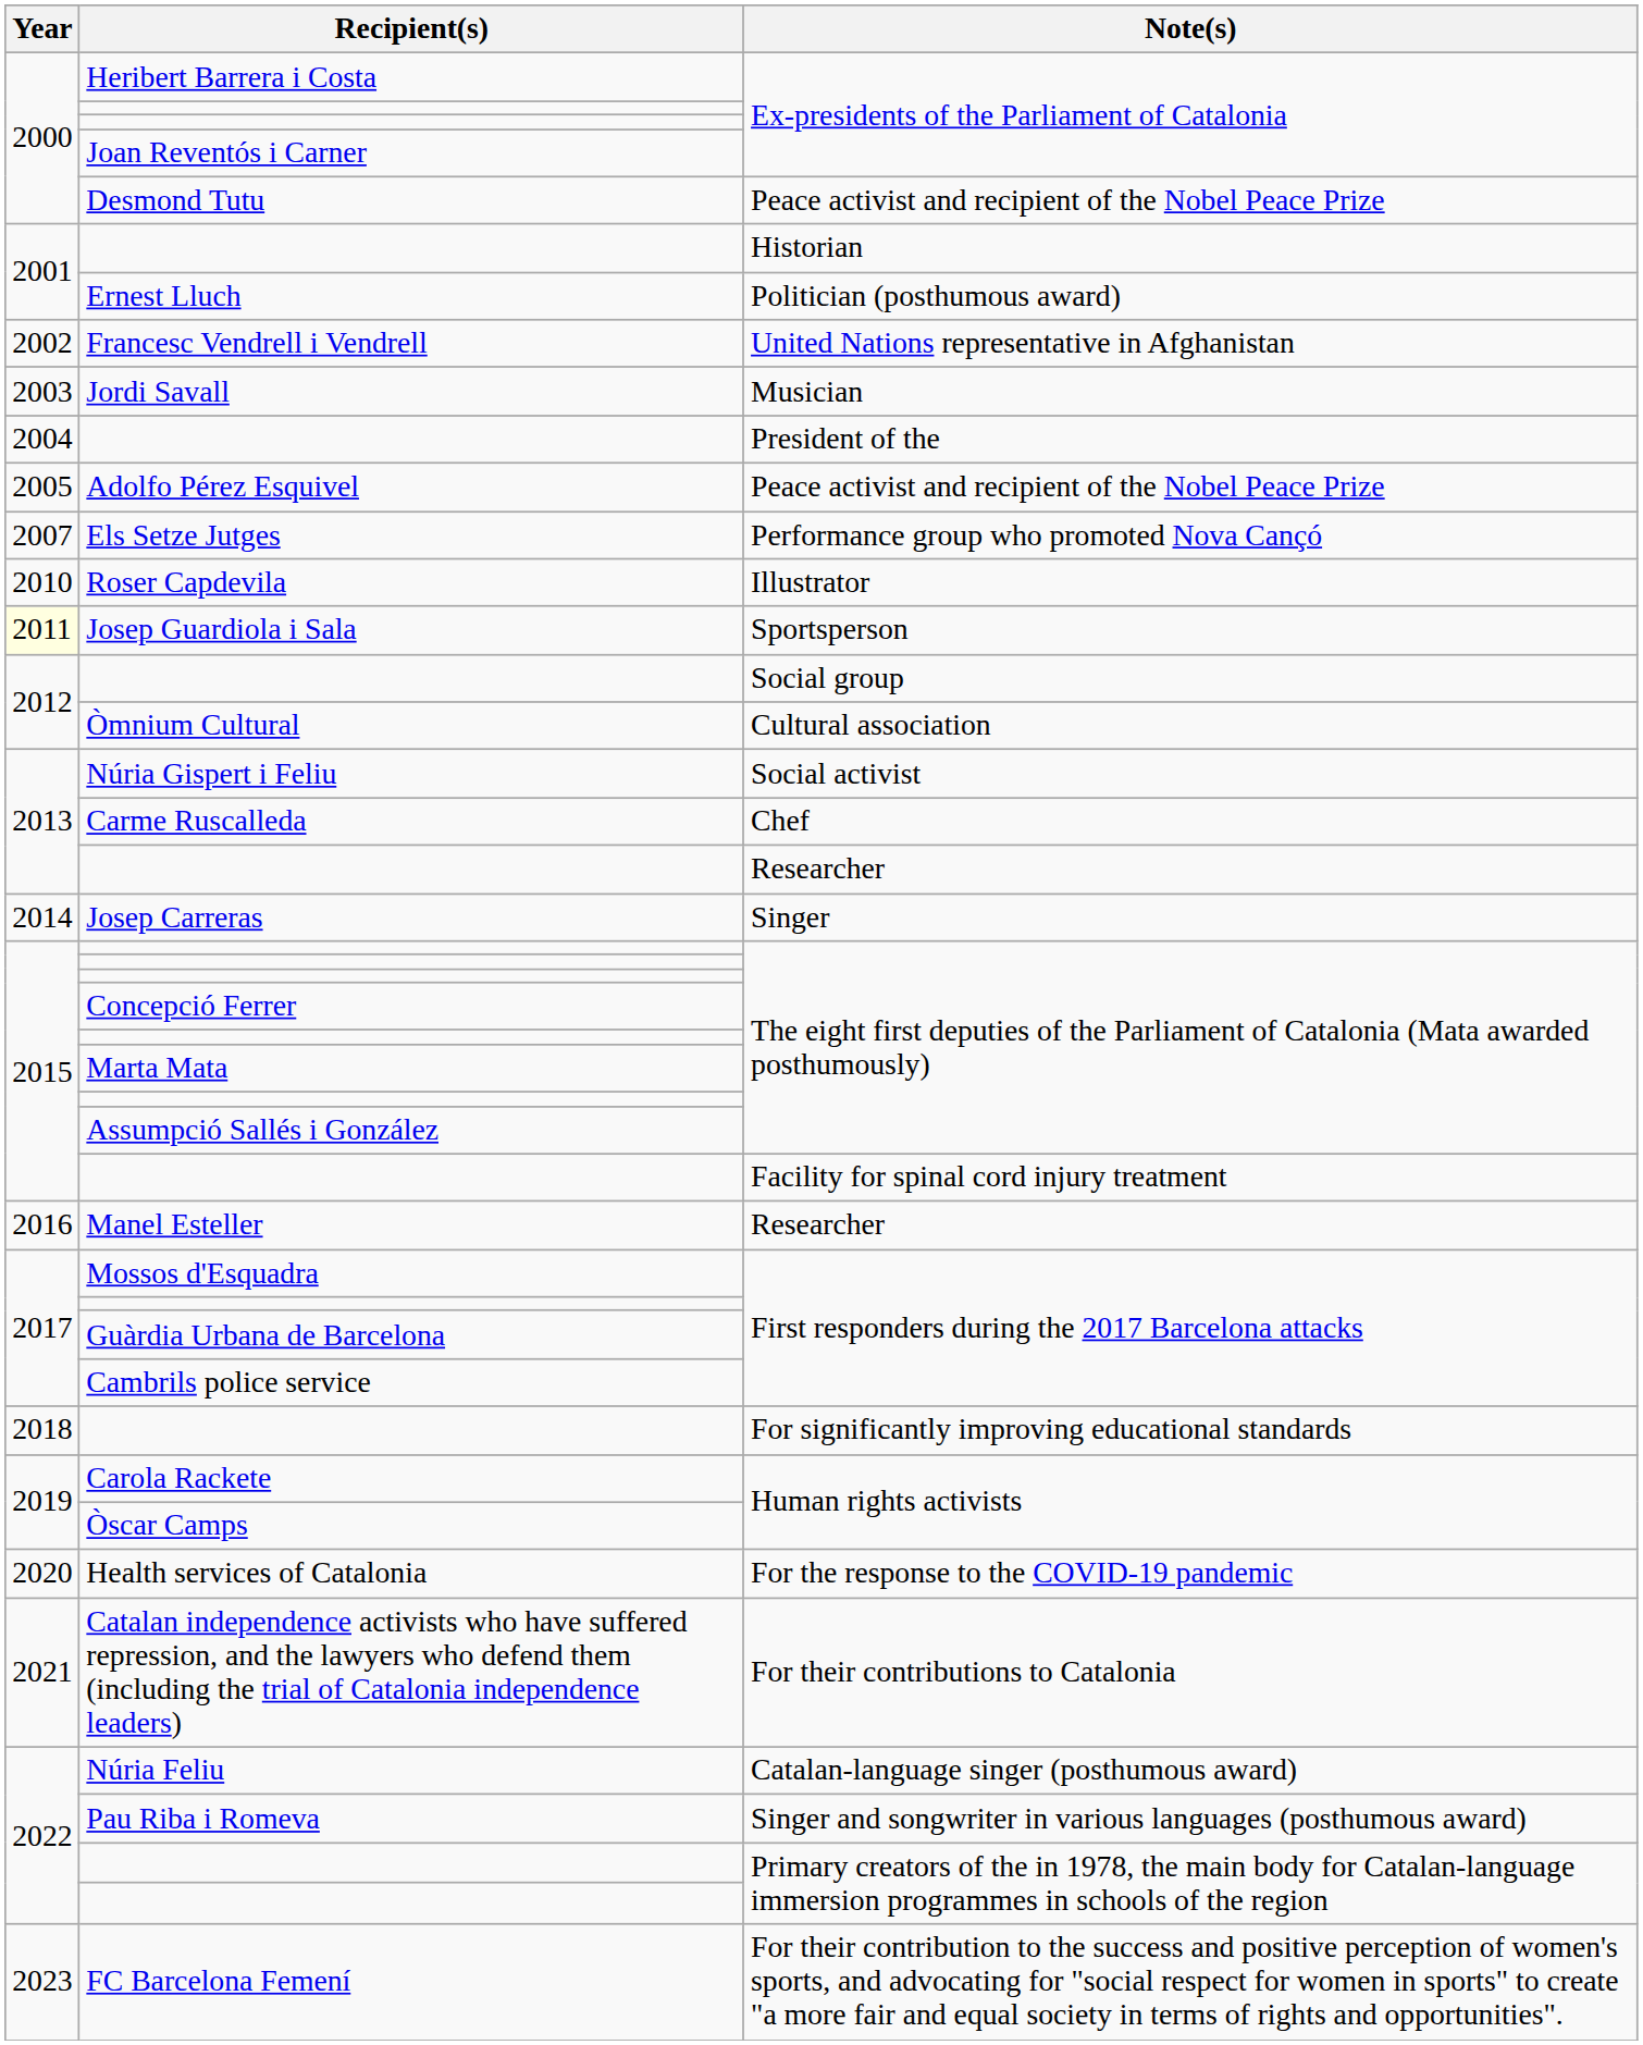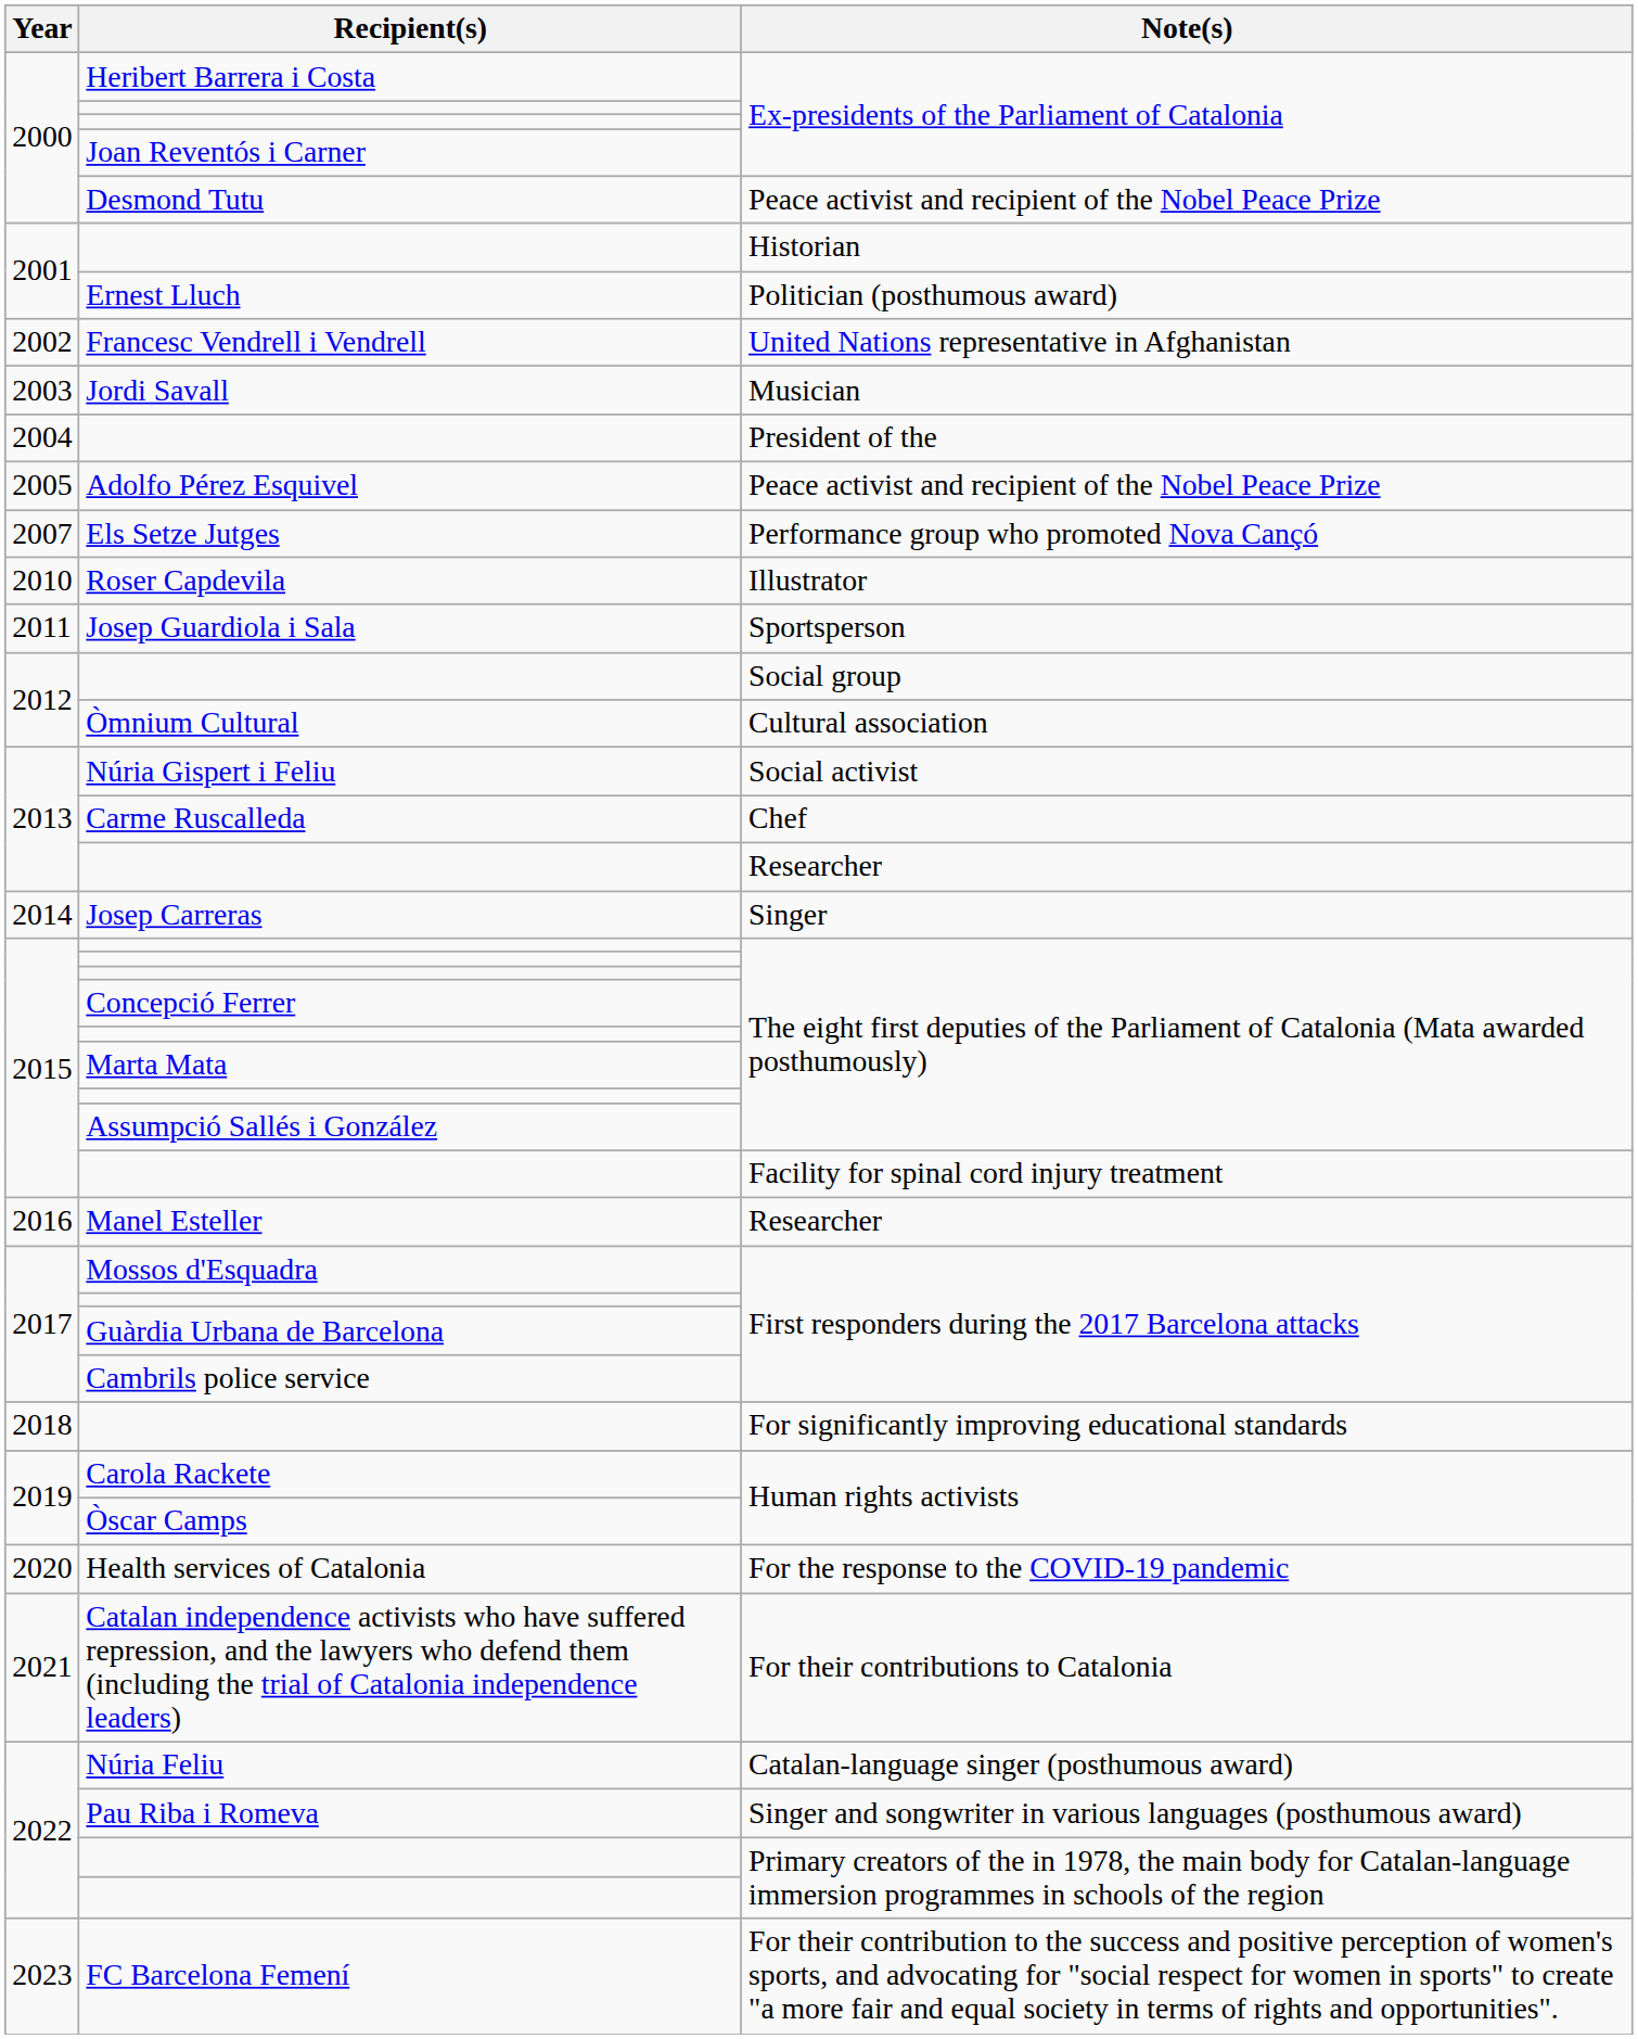Josep Guardiola i Sala | Year: lightyellow background -> no background
